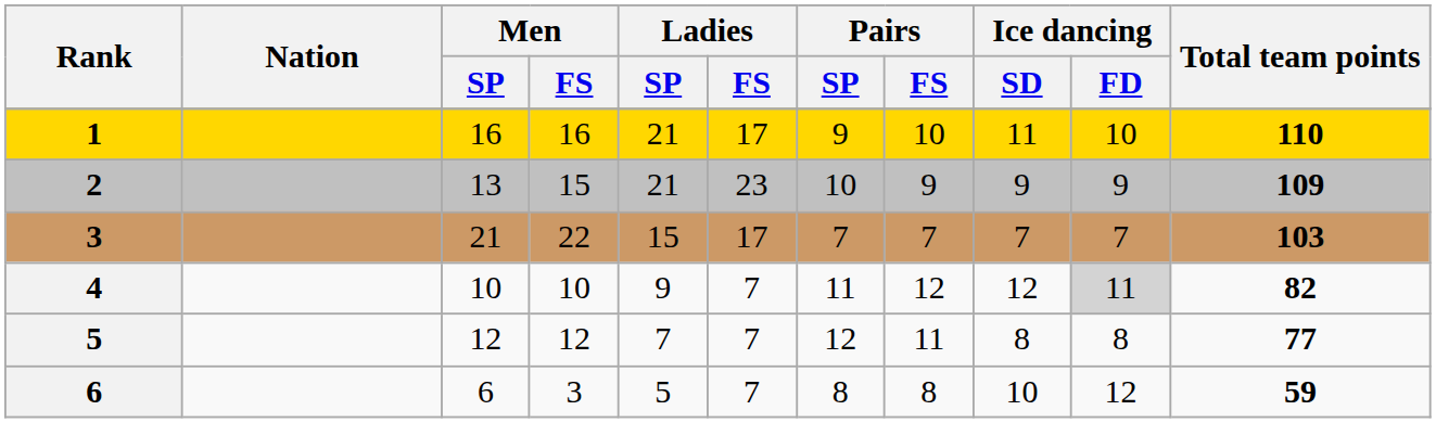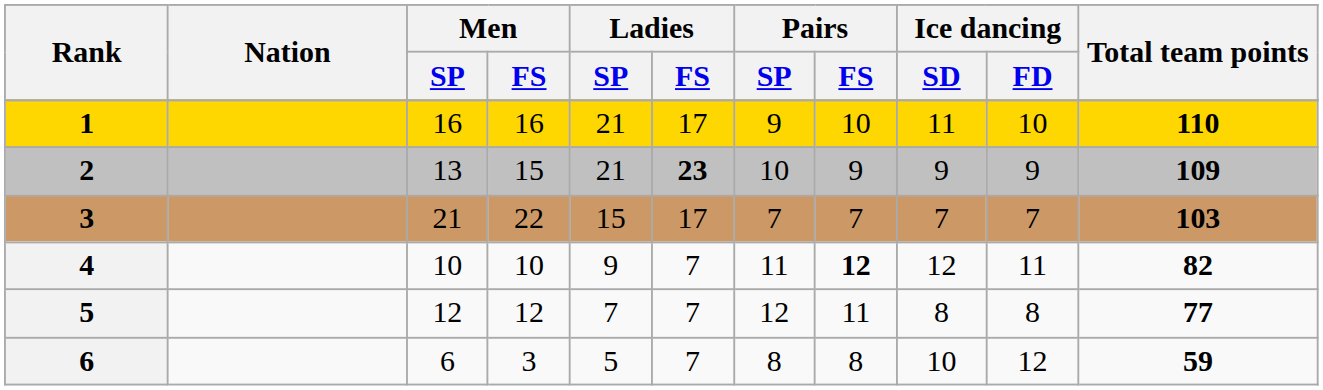2 | Ladies / FS: normal -> bold
4 | Pairs / FS: normal -> bold
4 | Ice dancing / FD: lightgrey background -> no background
